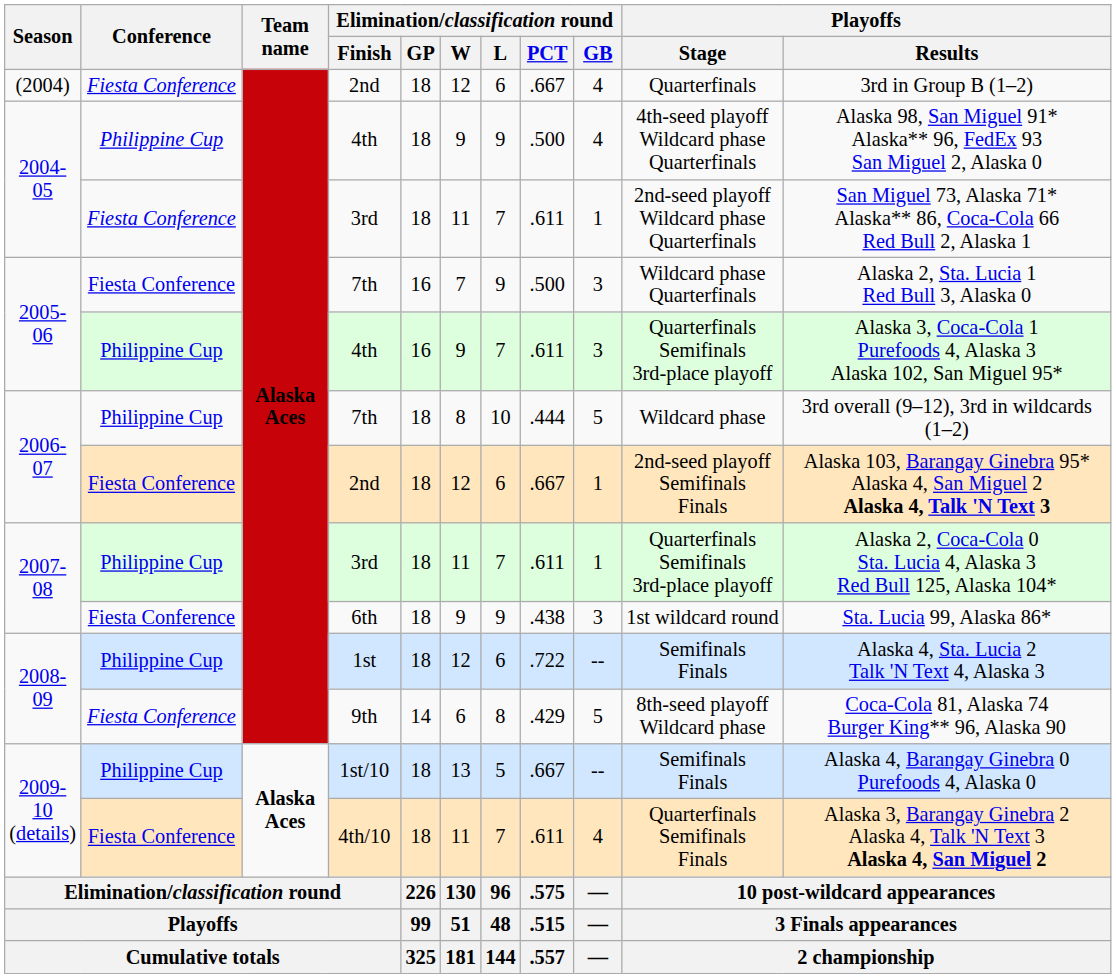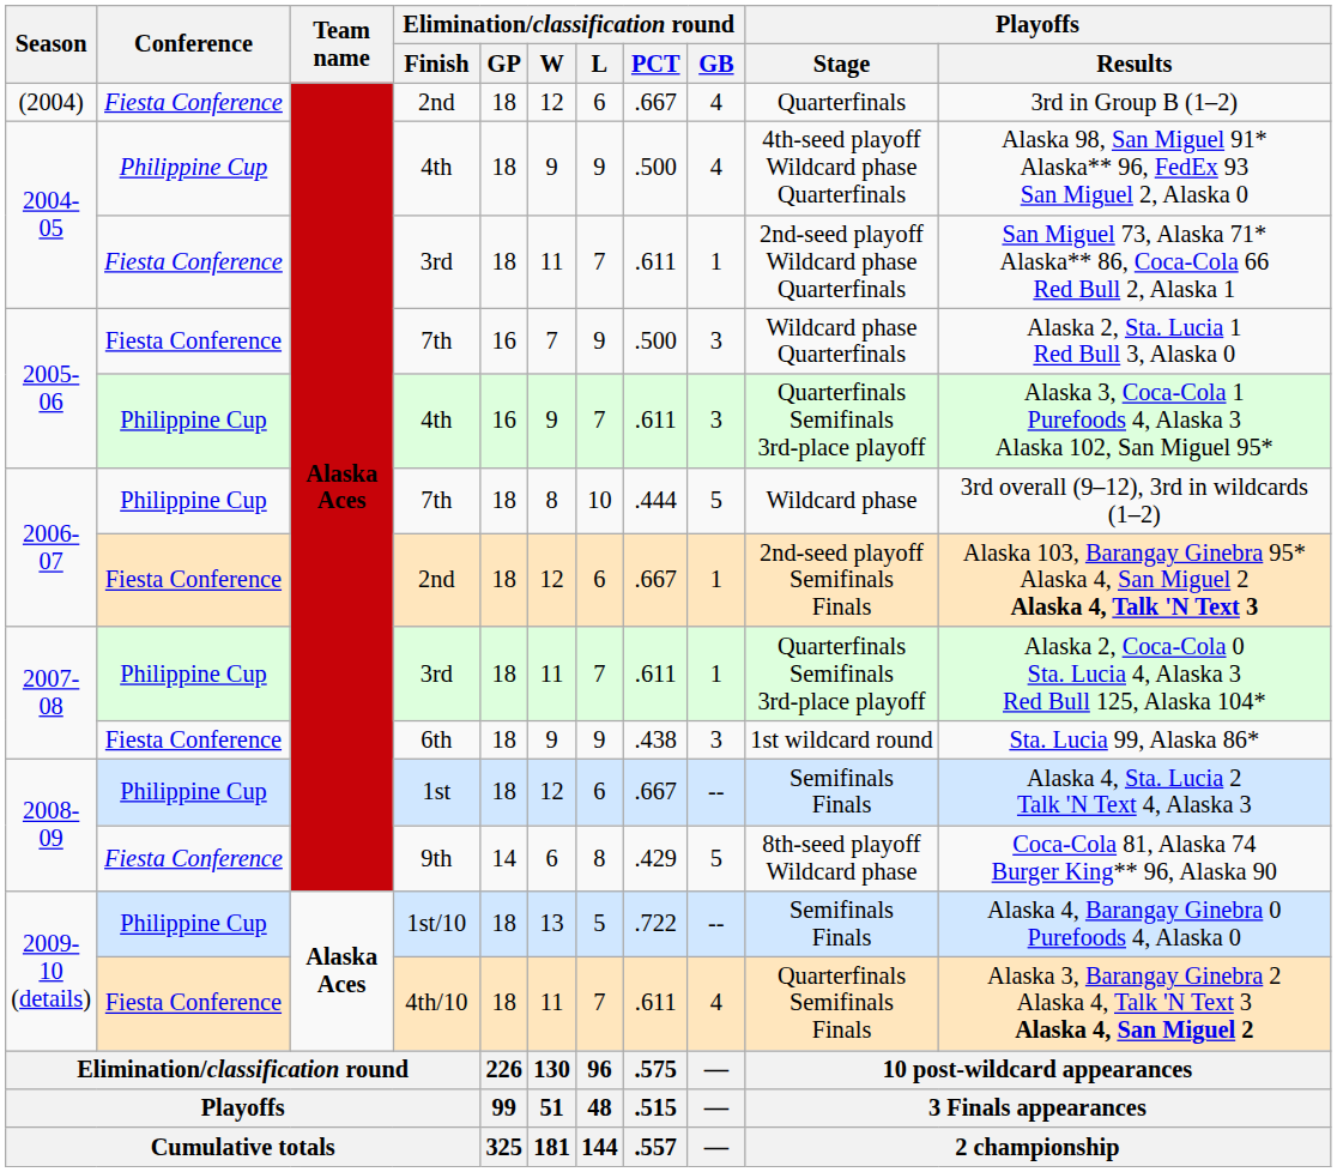1st | Elimination/classification round / PCT: .722 -> .667
1st/10 | Elimination/classification round / PCT: .667 -> .722
